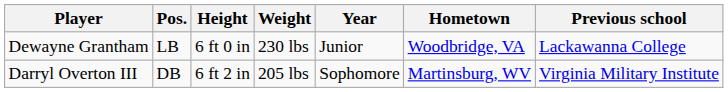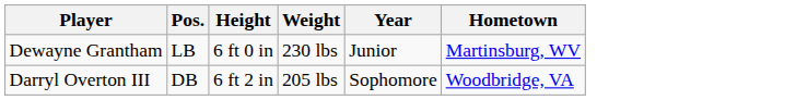- column: Previous school | Lackawanna College | Virginia Military Institute
Dewayne Grantham | Hometown: Woodbridge, VA -> Martinsburg, WV
Darryl Overton III | Hometown: Martinsburg, WV -> Woodbridge, VA
